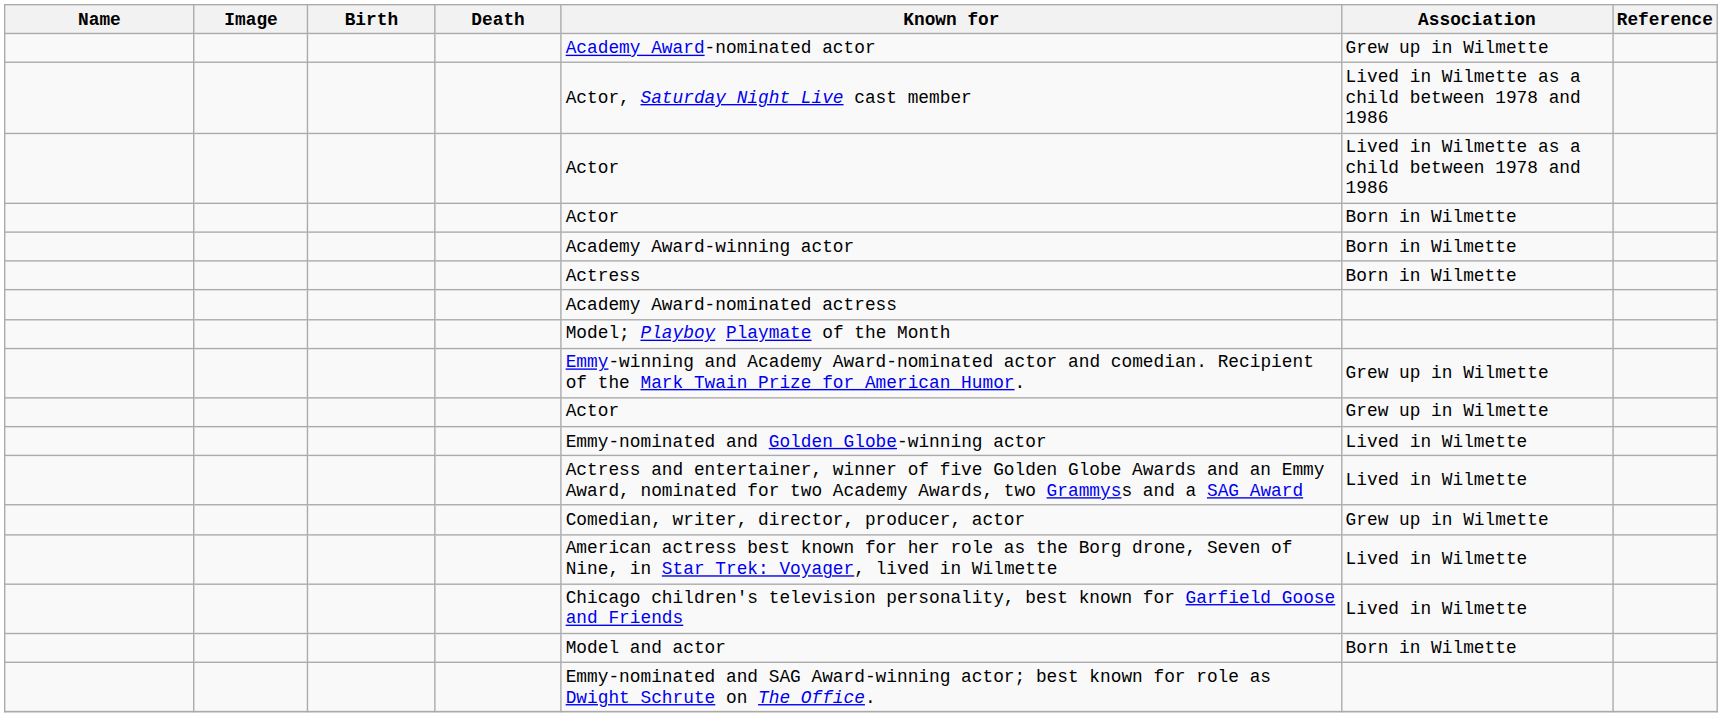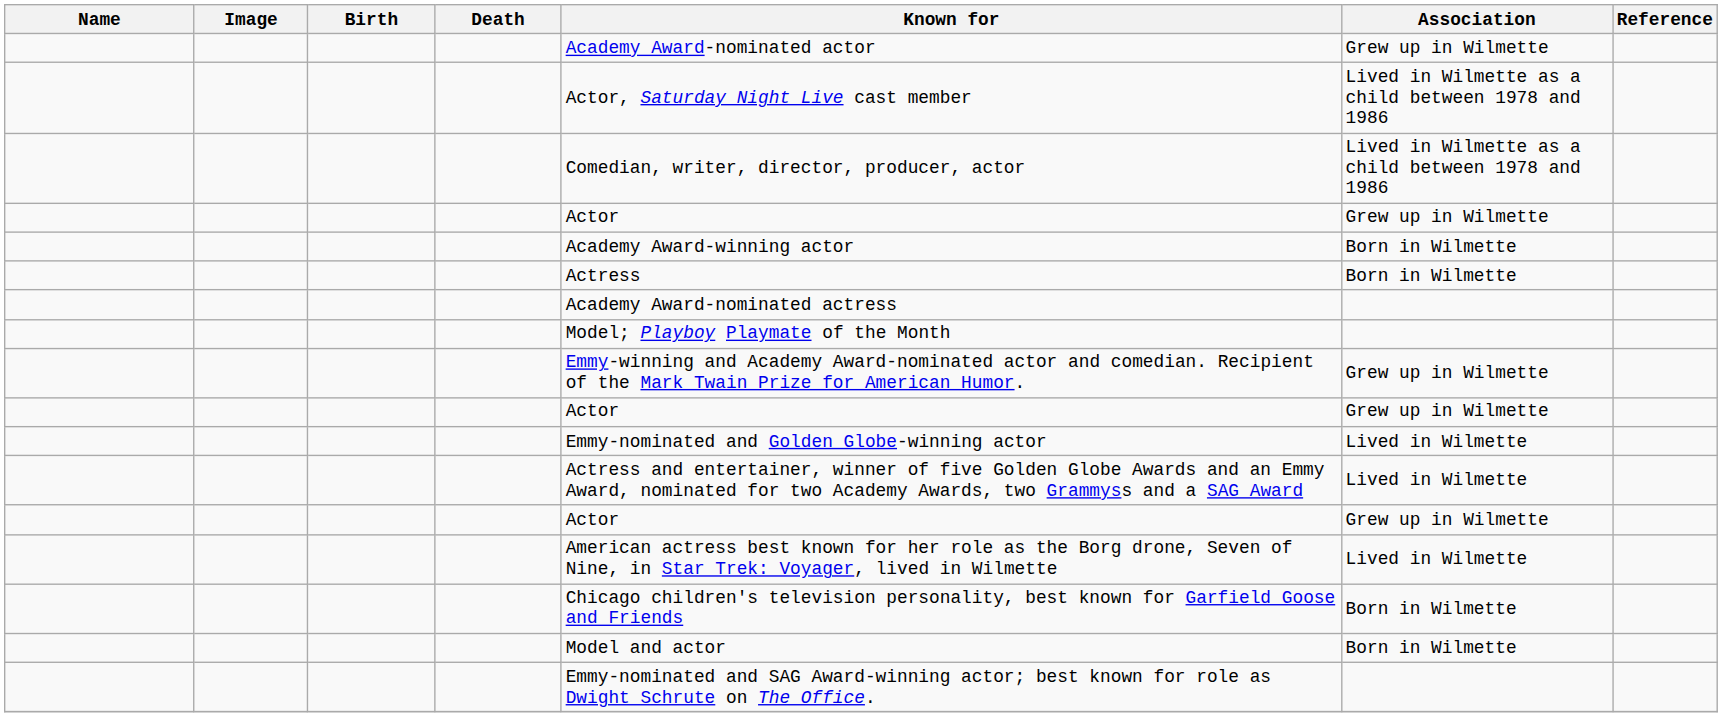row 4 | Known for: Actor -> Comedian, writer, director, producer, actor
row 5 | Association: Born in Wilmette -> Grew up in Wilmette
row 14 | Known for: Comedian, writer, director, producer, actor -> Actor
row 16 | Association: Lived in Wilmette -> Born in Wilmette
